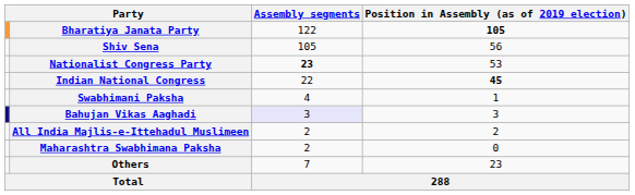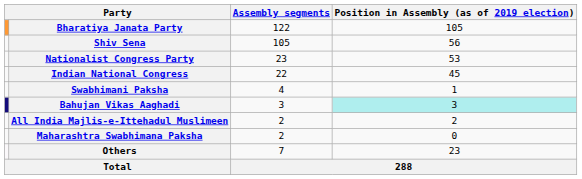Bharatiya Janata Party | Position in Assembly (as of 2019 election): bold -> normal
Nationalist Congress Party | Assembly segments: bold -> normal
Indian National Congress | Position in Assembly (as of 2019 election): bold -> normal
Bahujan Vikas Aaghadi | Assembly segments: lavender background -> no background
Bahujan Vikas Aaghadi | Position in Assembly (as of 2019 election): no background -> paleturquoise background
